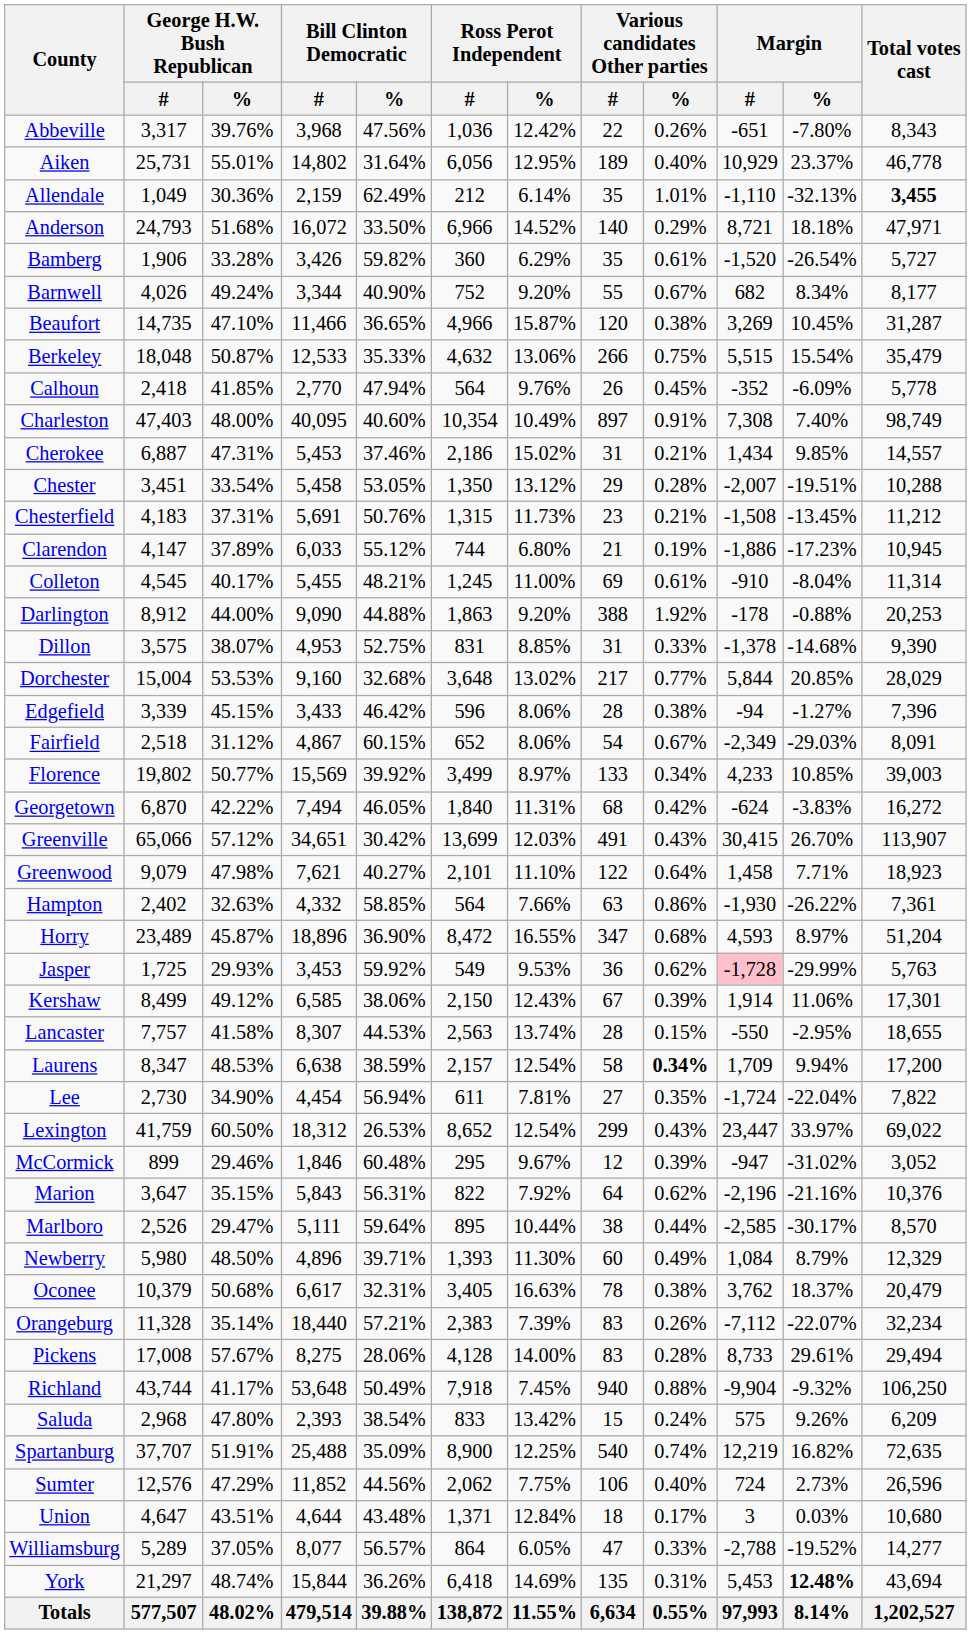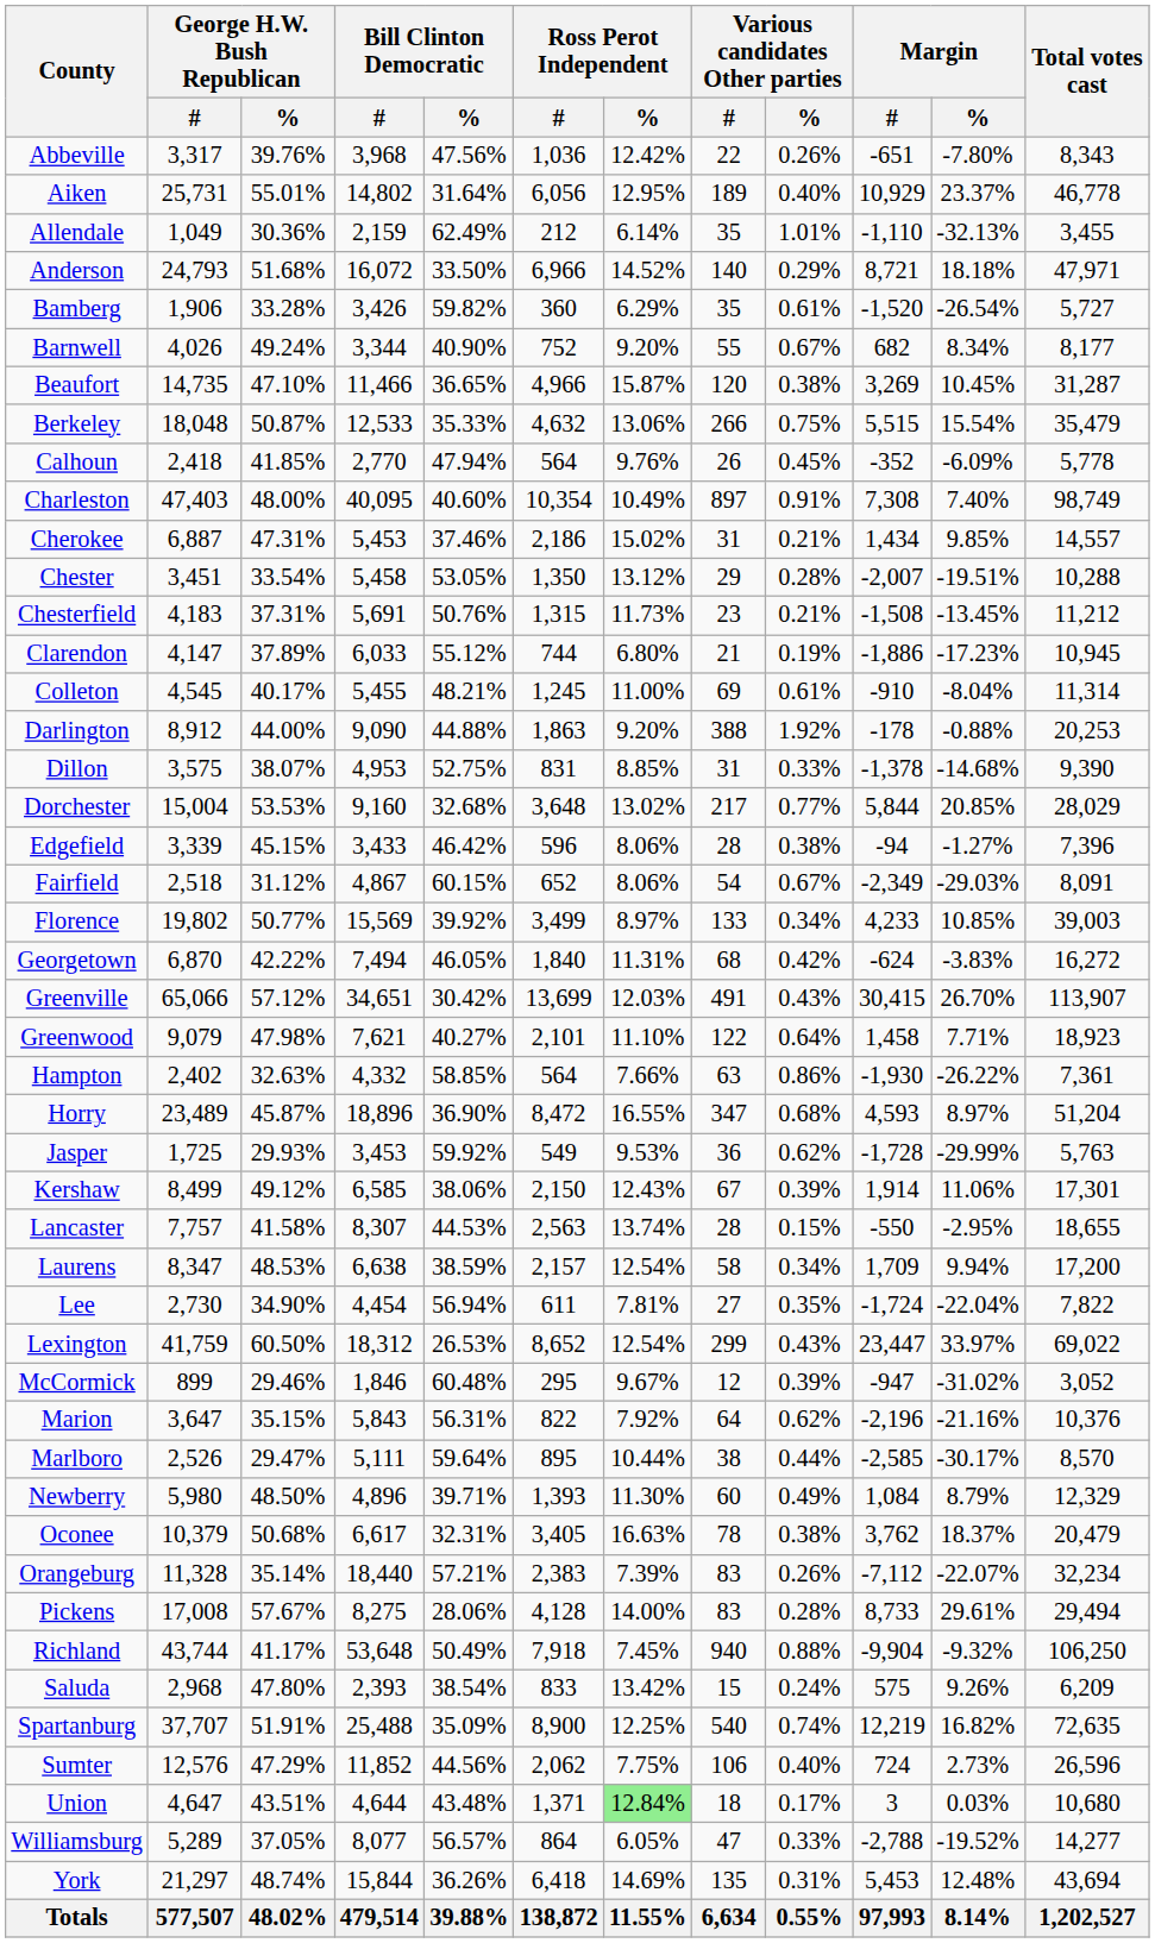Allendale | Total votes cast: bold -> normal
Jasper | Margin / #: pink background -> no background
Laurens | Various candidates Other parties / %: bold -> normal
Union | Ross Perot Independent / %: no background -> lightgreen background
York | Margin / %: bold -> normal
